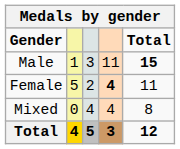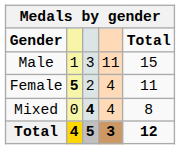Male | Total: bold -> normal
Female | column 2: normal -> bold
Female | column 4: bold -> normal
Mixed | column 3: normal -> bold
